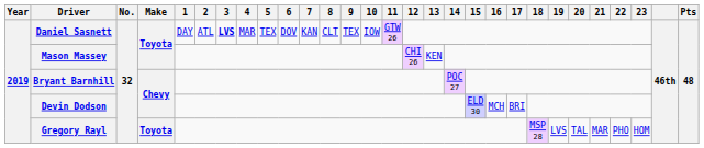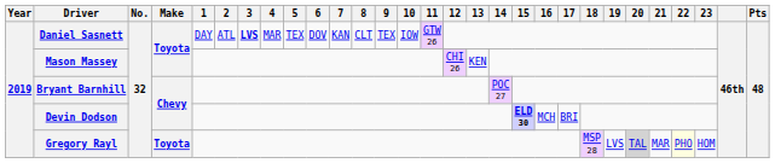Devin Dodson | 15: normal -> bold
Gregory Rayl | 20: no background -> lightgrey background
Gregory Rayl | 22: no background -> lightyellow background
